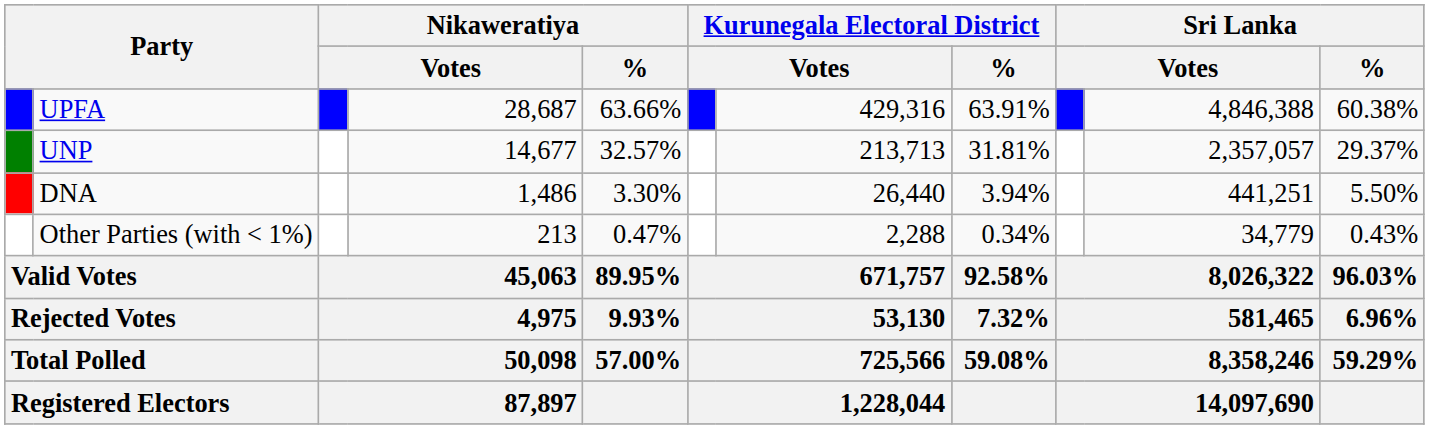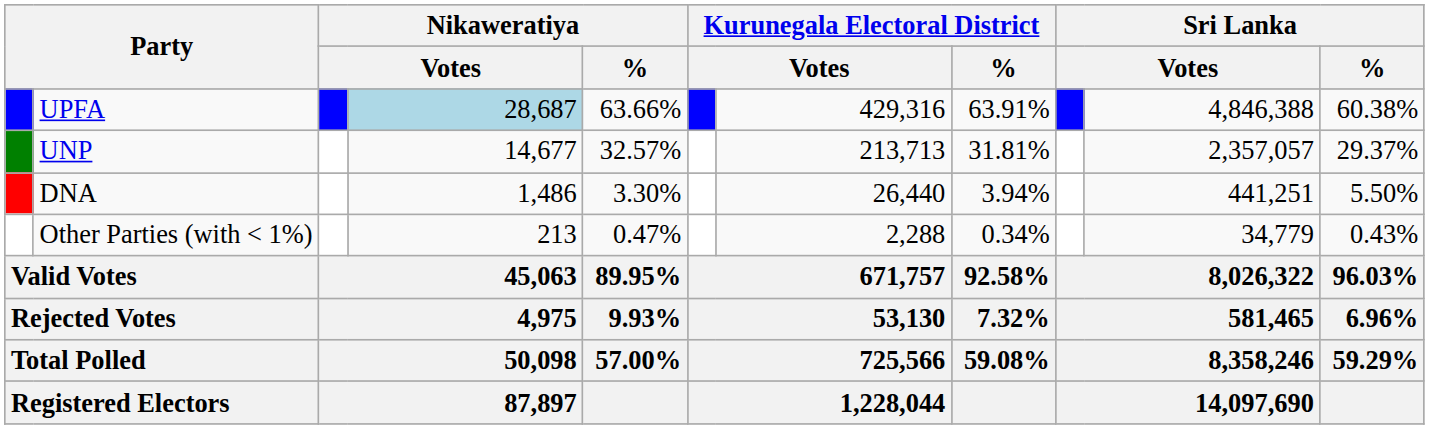UPFA | column 4: no background -> lightblue background
